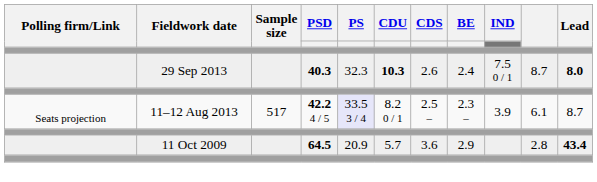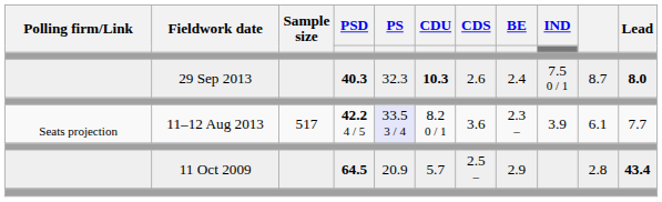11–12 Aug 2013 | CDS: 2.5 – -> 3.6
11–12 Aug 2013 | Lead: 8.7 -> 7.7
11 Oct 2009 | CDS: 3.6 -> 2.5 –
